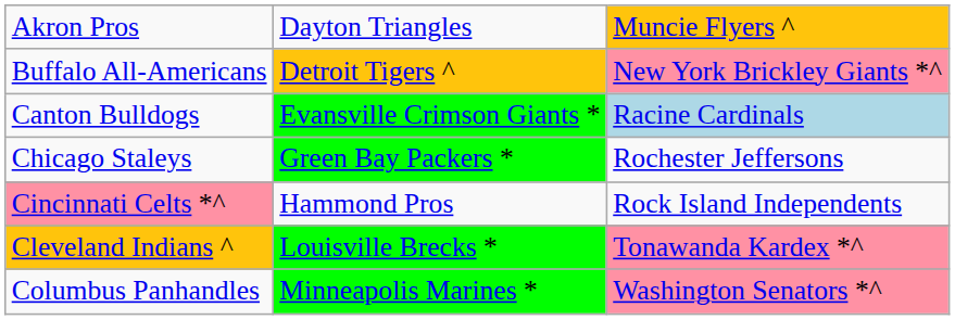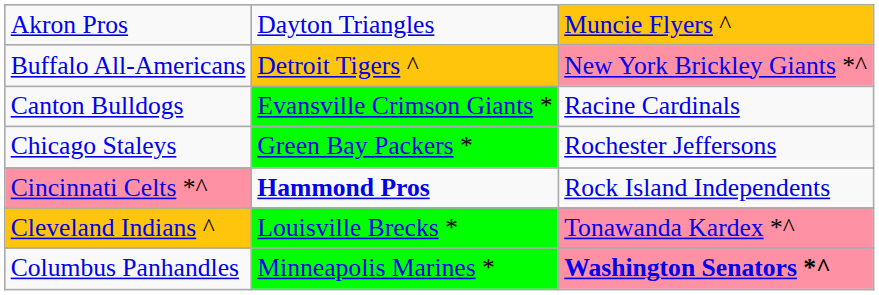Canton Bulldogs | column 3: lightblue background -> no background
Cincinnati Celts *^ | column 2: normal -> bold
Columbus Panhandles | column 3: normal -> bold
